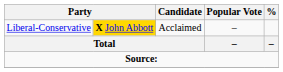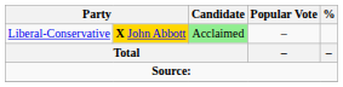Liberal-Conservative | Candidate: no background -> lightgreen background
